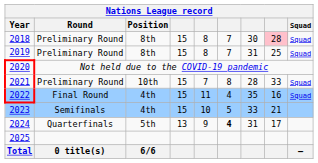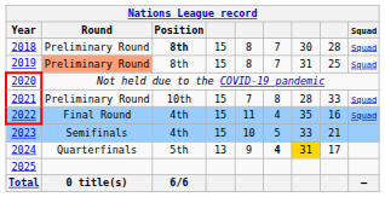2018 | Position: normal -> bold
2018 | column 8: pink background -> no background
2019 | Round: no background -> lightsalmon background
2024 | column 7: no background -> gold background
